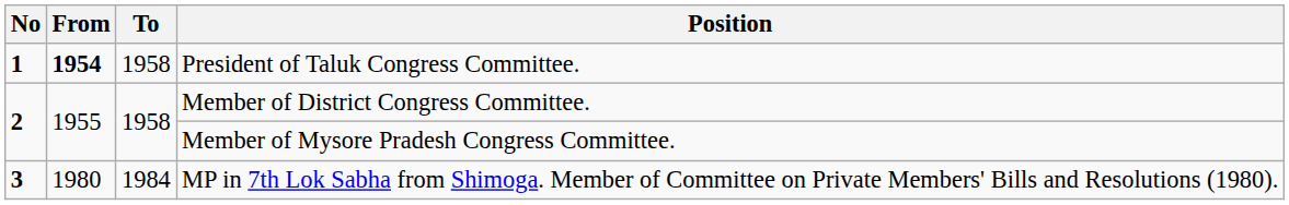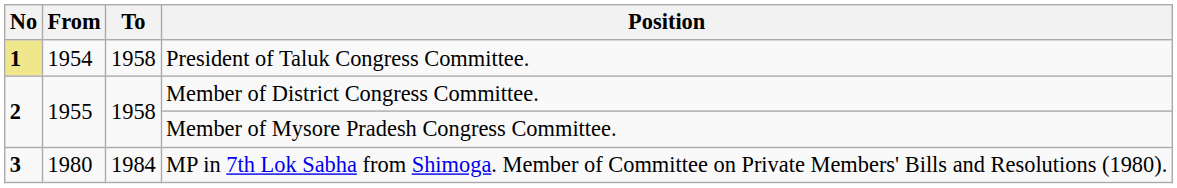President of Taluk Congress Committee. | No: no background -> khaki background
President of Taluk Congress Committee. | From: bold -> normal
